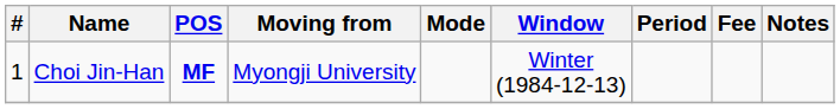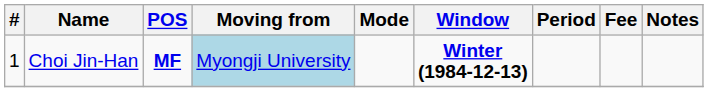Choi Jin-Han | Moving from: no background -> lightblue background
Choi Jin-Han | Window: normal -> bold
